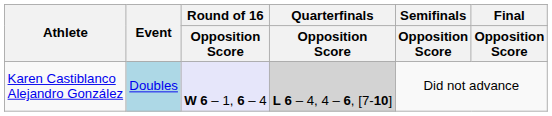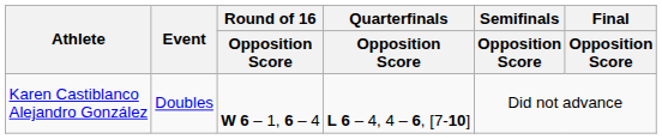Karen Castiblanco Alejandro González | Event: lightblue background -> no background
Karen Castiblanco Alejandro González | Round of 16 / Opposition Score: lavender background -> no background
Karen Castiblanco Alejandro González | Quarterfinals / Opposition Score: lightgrey background -> no background
